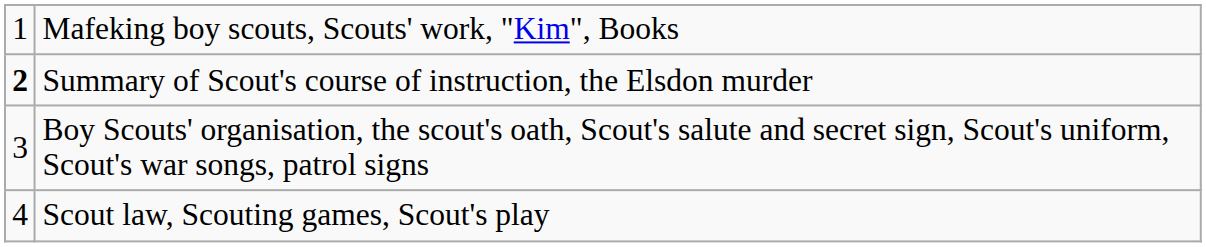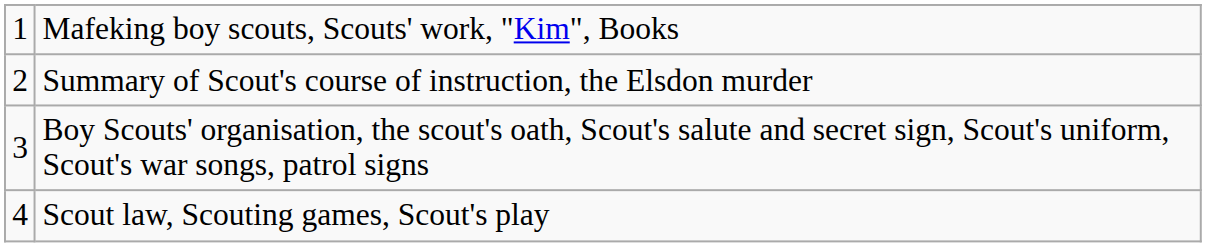Summary of Scout's course of instruction, the Elsdon murder | column 1: bold -> normal
